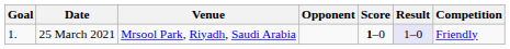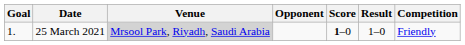25 March 2021 | Venue: no background -> lightgrey background
25 March 2021 | Result: lavender background -> no background
